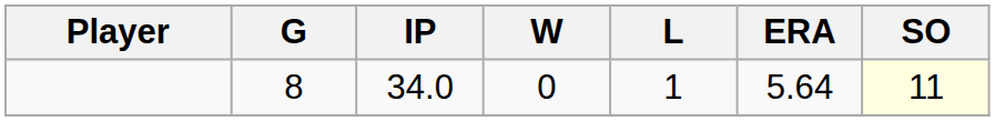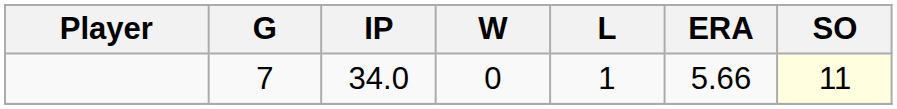row 2 | G: 8 -> 7
row 2 | ERA: 5.64 -> 5.66
